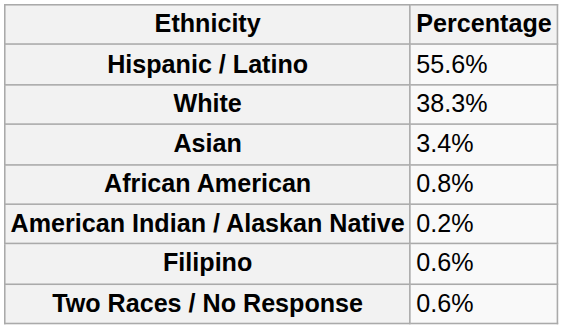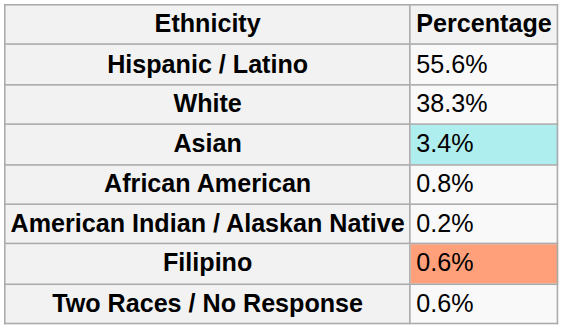Asian | Percentage: no background -> paleturquoise background
Filipino | Percentage: no background -> lightsalmon background
